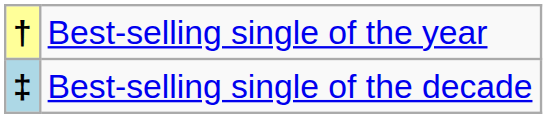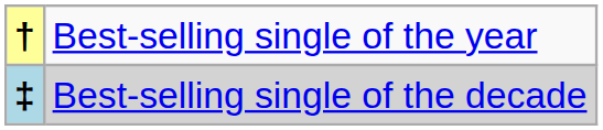‡ | column 2: no background -> lightgrey background
